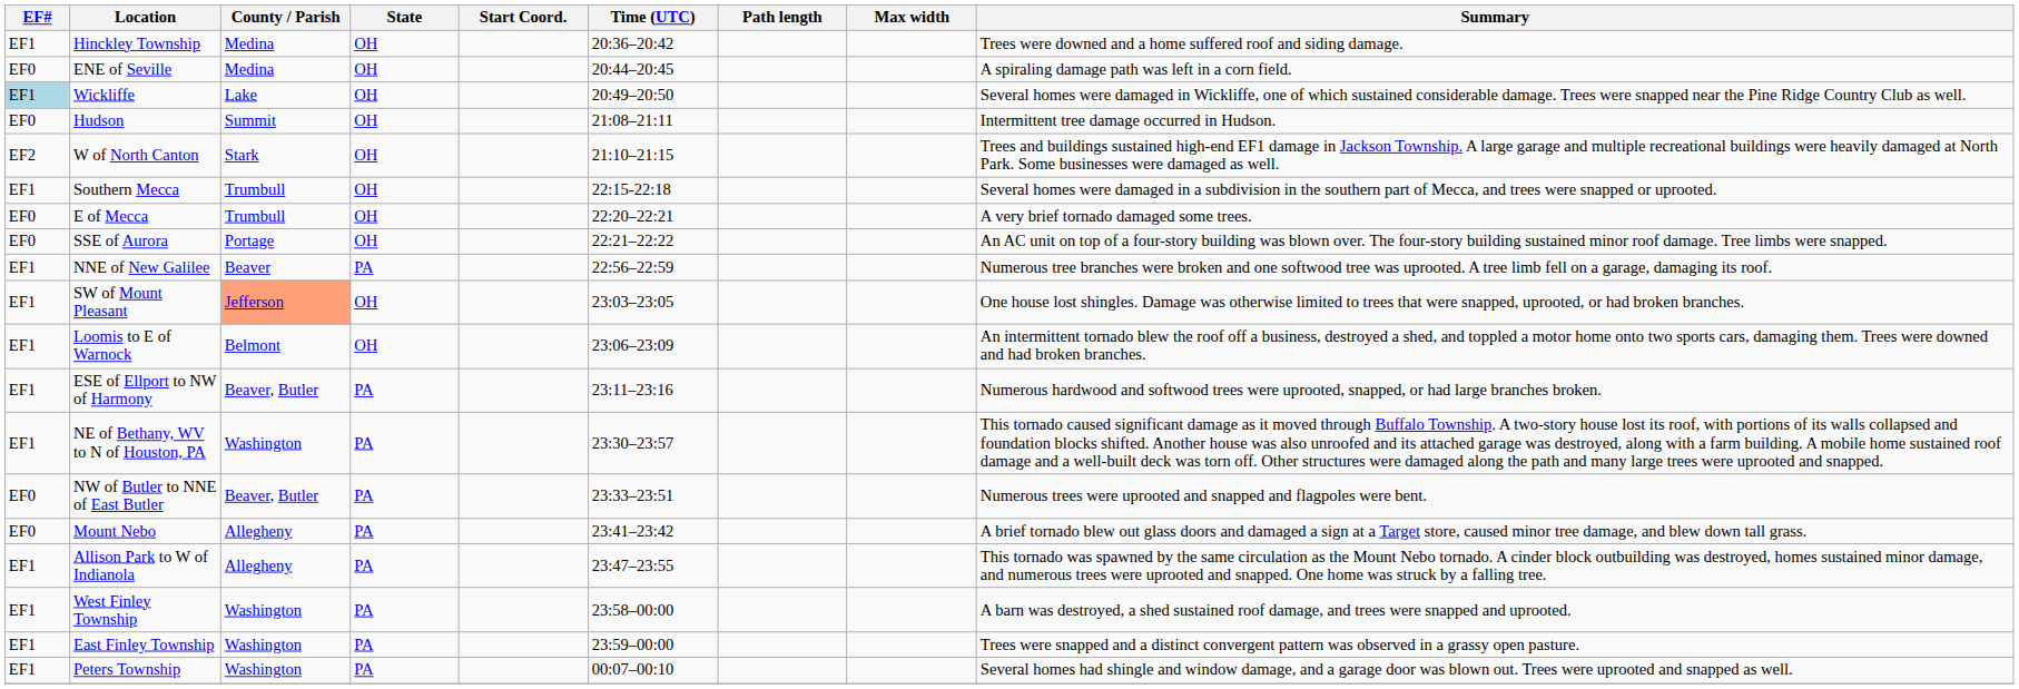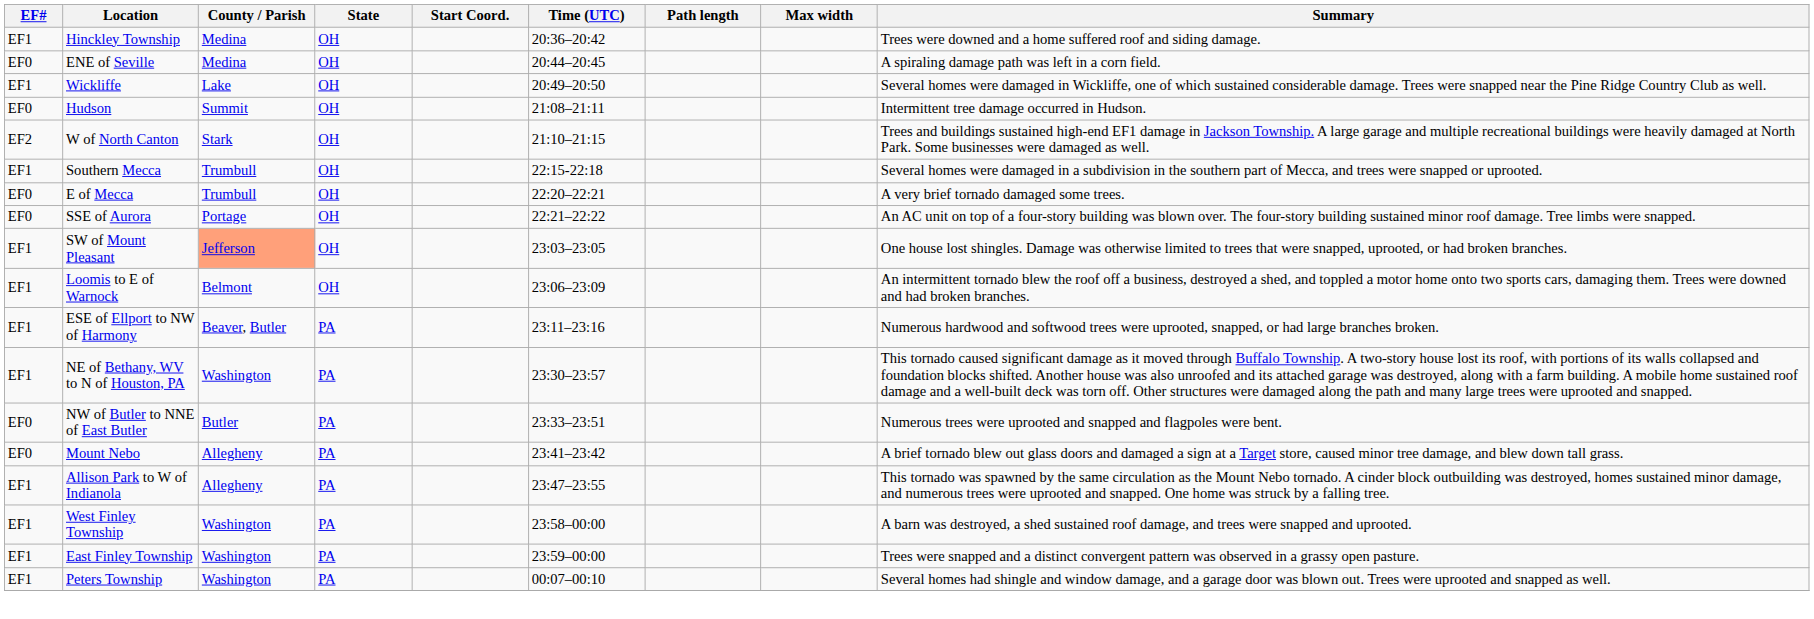Wickliffe | EF#: lightblue background -> no background
- row: EF1 | NNE of New Galilee | Beaver | PA | 22:56–22:59 | Numerous tree branches were broken and one softwood tree was uprooted. A tree limb fell on a garage, damaging its roof.
NW of Butler to NNE of East Butler | County / Parish: Beaver, Butler -> Butler
